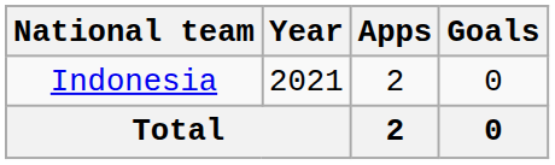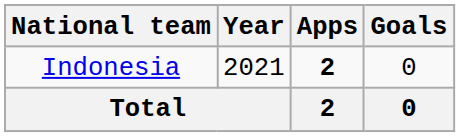Indonesia | Apps: normal -> bold
